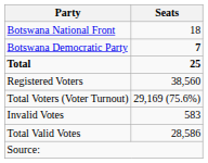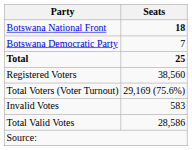Botswana National Front | Seats: normal -> bold
Botswana Democratic Party | Seats: bold -> normal
